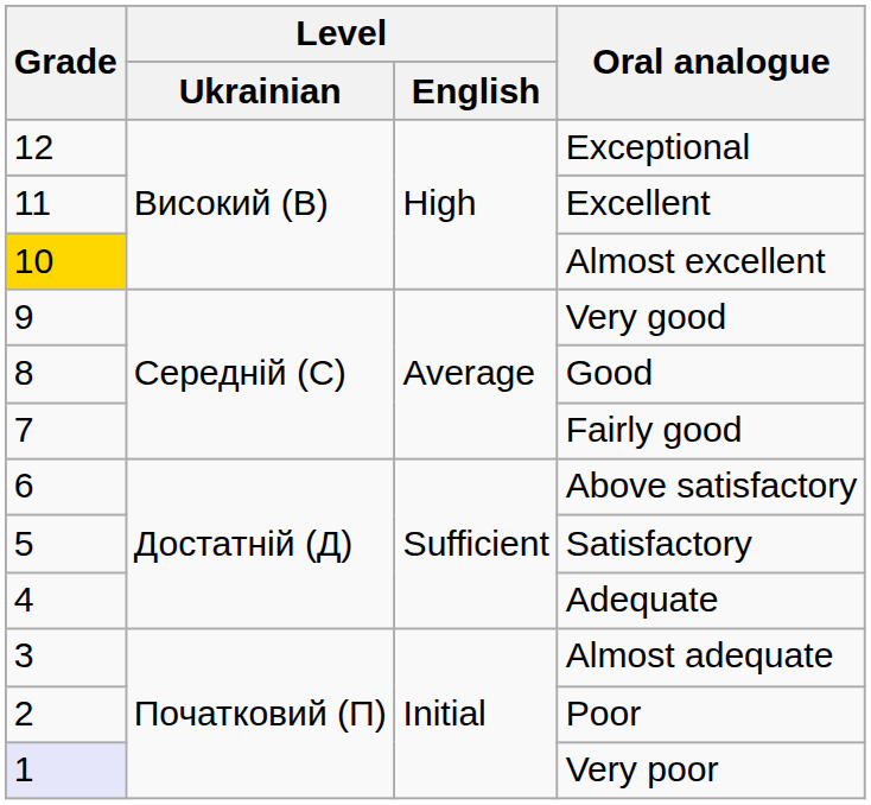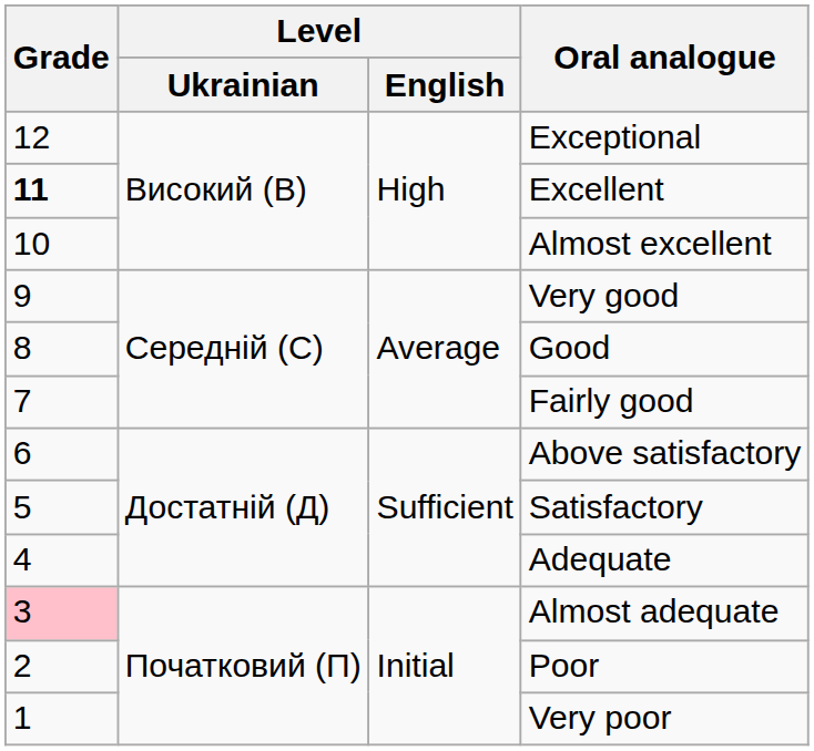Excellent | Grade: normal -> bold
Almost excellent | Grade: gold background -> no background
Almost adequate | Grade: no background -> pink background
Very poor | Grade: lavender background -> no background
